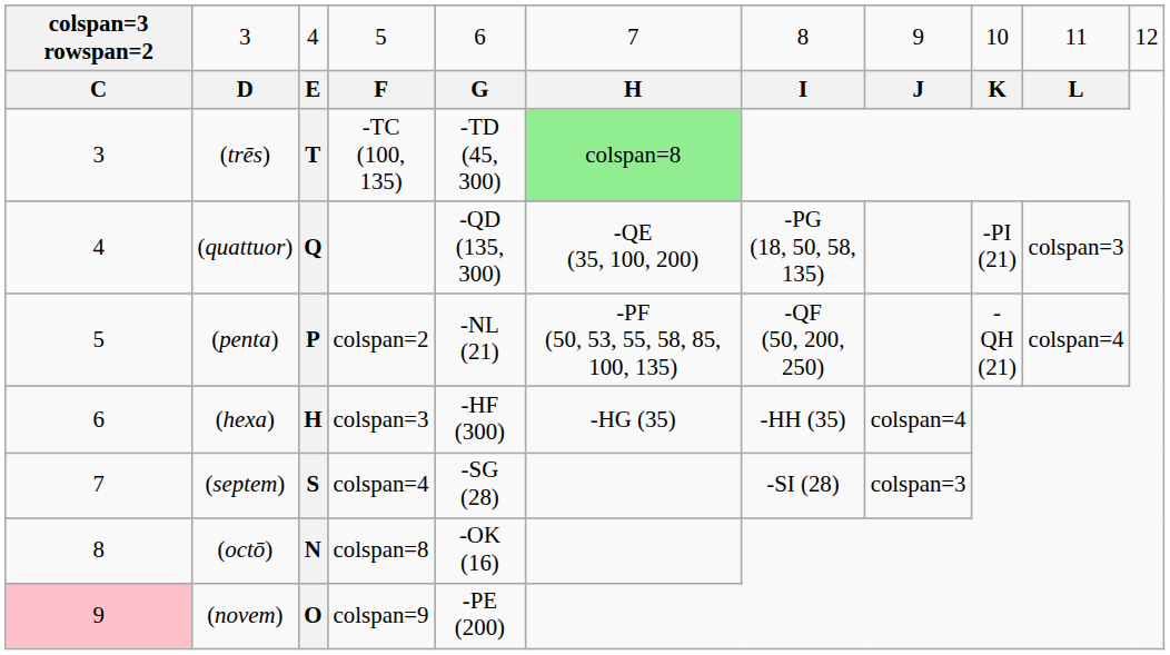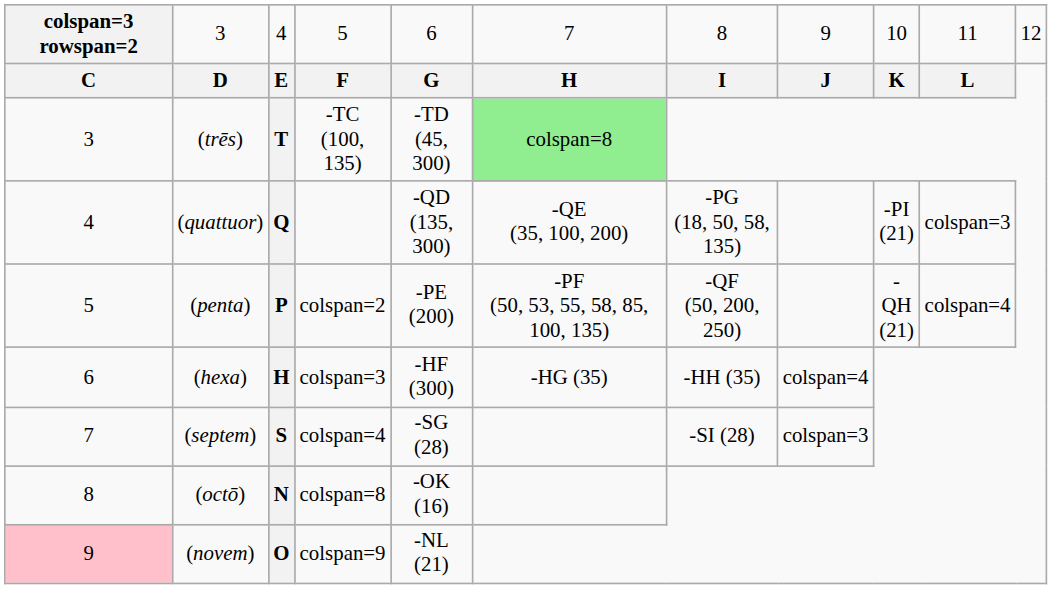(penta) | column 5: -NL (21) -> -PE (200)
(novem) | column 5: -PE (200) -> -NL (21)
